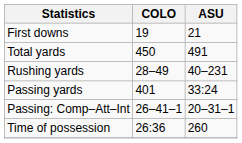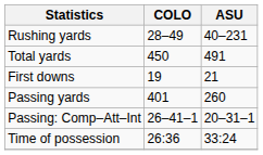rows swapped: First downs <-> Rushing yards
Passing yards | ASU: 33:24 -> 260
Time of possession | ASU: 260 -> 33:24
